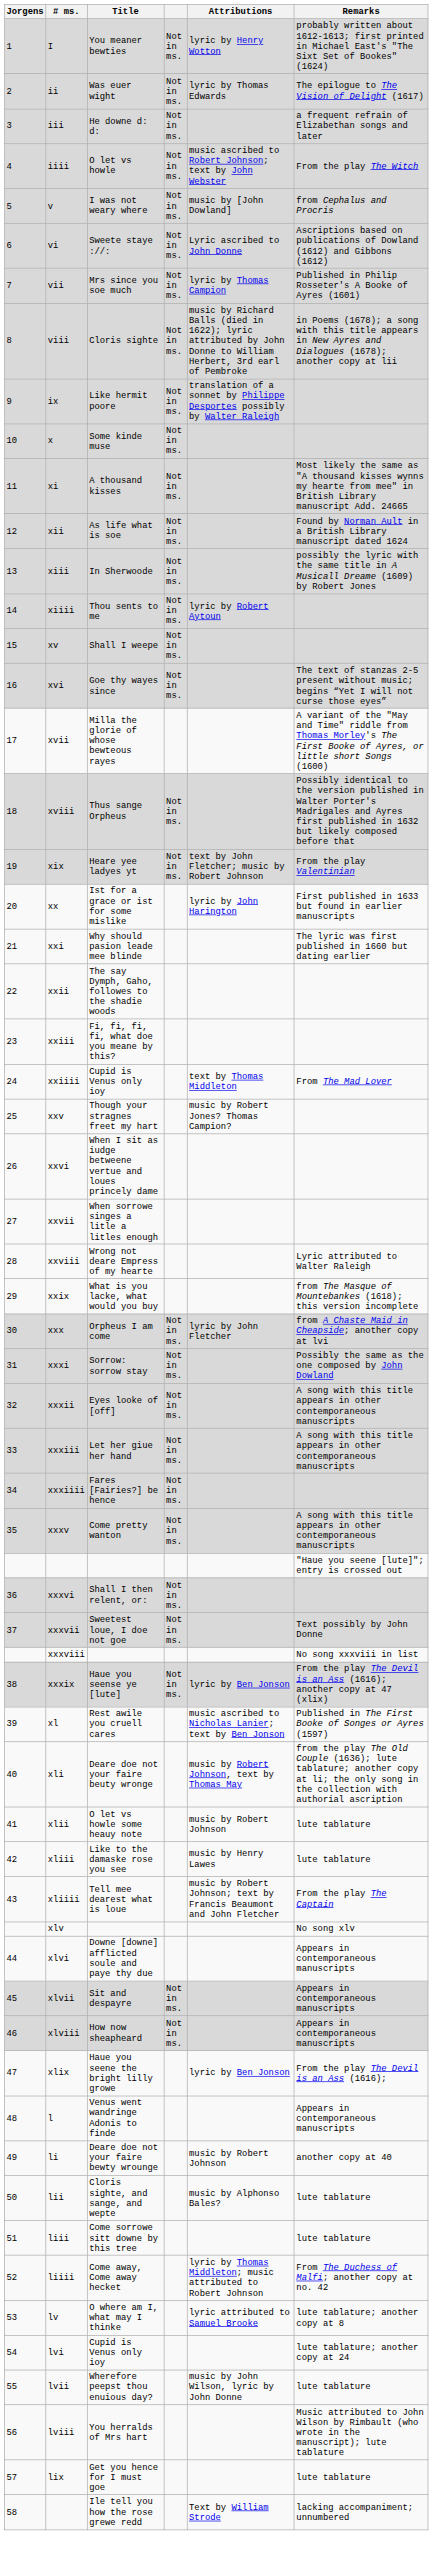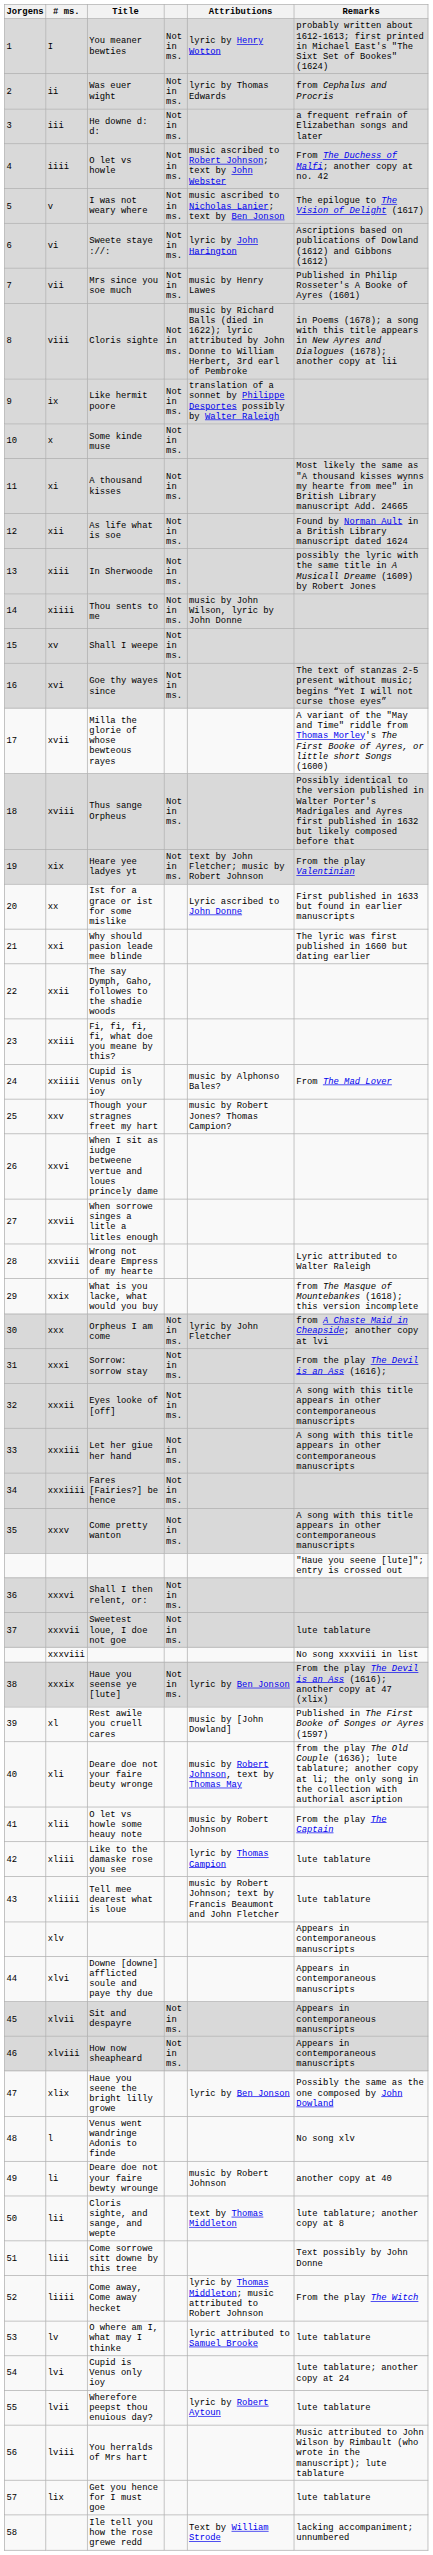ii | Remarks: The epilogue to The Vision of Delight (1617) -> from Cephalus and Procris
iiii | Remarks: From the play The Witch -> From The Duchess of Malfi; another copy at no. 42
v | Attributions: music by [John Dowland] -> music ascribed to Nicholas Lanier; text by Ben Jonson
v | Remarks: from Cephalus and Procris -> The epilogue to The Vision of Delight (1617)
vi | Attributions: Lyric ascribed to John Donne -> lyric by John Harington
vii | Attributions: lyric by Thomas Campion -> music by Henry Lawes
xiiii | Attributions: lyric by Robert Aytoun -> music by John Wilson, lyric by John Donne
xx | Attributions: lyric by John Harington -> Lyric ascribed to John Donne
xxiiii | Attributions: text by Thomas Middleton -> music by Alphonso Bales?
xxxi | Remarks: Possibly the same as the one composed by John Dowland -> From the play The Devil is an Ass (1616);
xxxvii | Remarks: Text possibly by John Donne -> lute tablature
xl | Attributions: music ascribed to Nicholas Lanier; text by Ben Jonson -> music by [John Dowland]
xlii | Remarks: lute tablature -> From the play The Captain
xliii | Attributions: music by Henry Lawes -> lyric by Thomas Campion
xliiii | Remarks: From the play The Captain -> lute tablature
xlv | Remarks: No song xlv -> Appears in contemporaneous manuscripts
xlix | Remarks: From the play The Devil is an Ass (1616); -> Possibly the same as the one composed by John Dowland
l | Remarks: Appears in contemporaneous manuscripts -> No song xlv
lii | Attributions: music by Alphonso Bales? -> text by Thomas Middleton
lii | Remarks: lute tablature -> lute tablature; another copy at 8
liii | Remarks: lute tablature -> Text possibly by John Donne
liiii | Remarks: From The Duchess of Malfi; another copy at no. 42 -> From the play The Witch
lv | Remarks: lute tablature; another copy at 8 -> lute tablature
lvii | Attributions: music by John Wilson, lyric by John Donne -> lyric by Robert Aytoun
